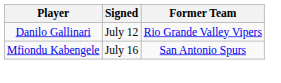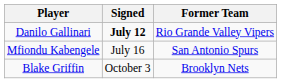Danilo Gallinari | Signed: normal -> bold
+ row: Blake Griffin | October 3 | Brooklyn Nets
